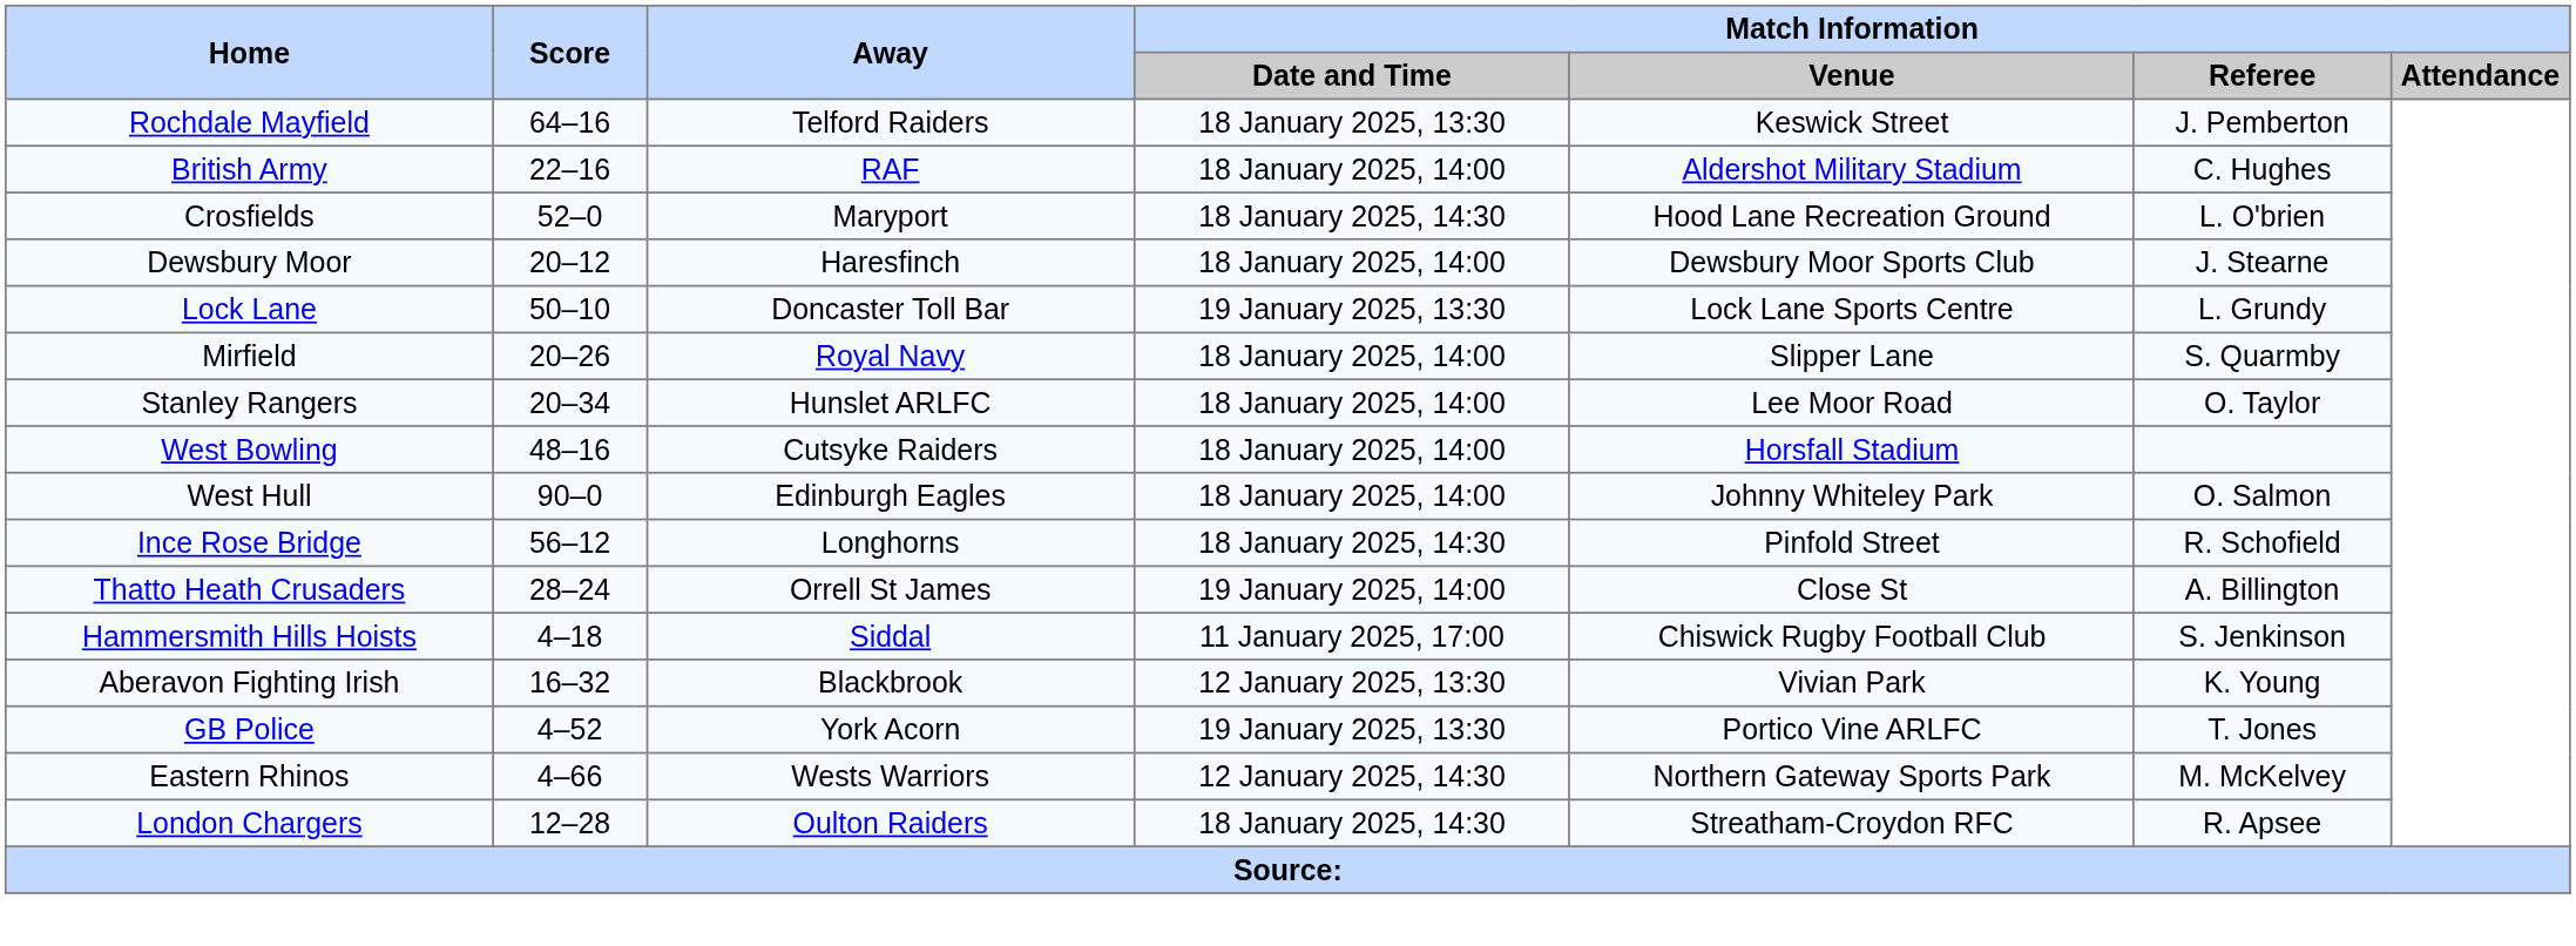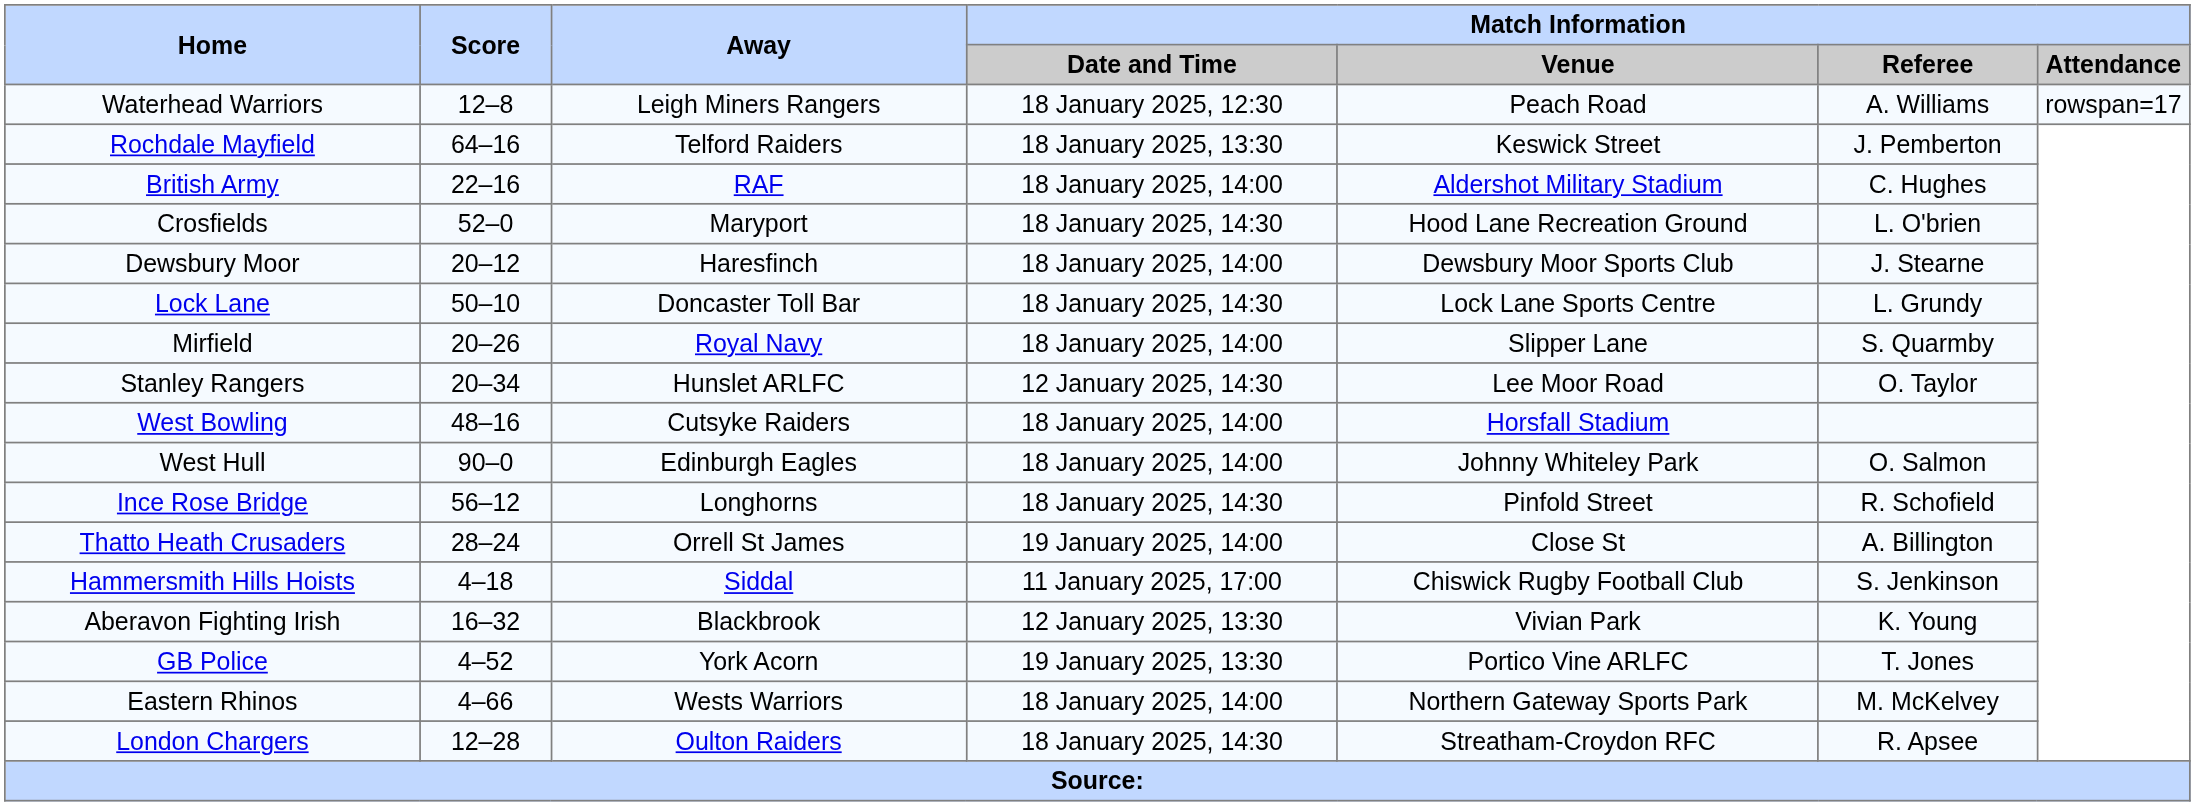+ row: Waterhead Warriors | 12–8 | Leigh Miners Rangers | 18 January 2025, 12:30 | Peach Road | A. Williams | rowspan=17
Lock Lane | Match Information / Date and Time: 19 January 2025, 13:30 -> 18 January 2025, 14:30
Stanley Rangers | Match Information / Date and Time: 18 January 2025, 14:00 -> 12 January 2025, 14:30
Eastern Rhinos | Match Information / Date and Time: 12 January 2025, 14:30 -> 18 January 2025, 14:00
